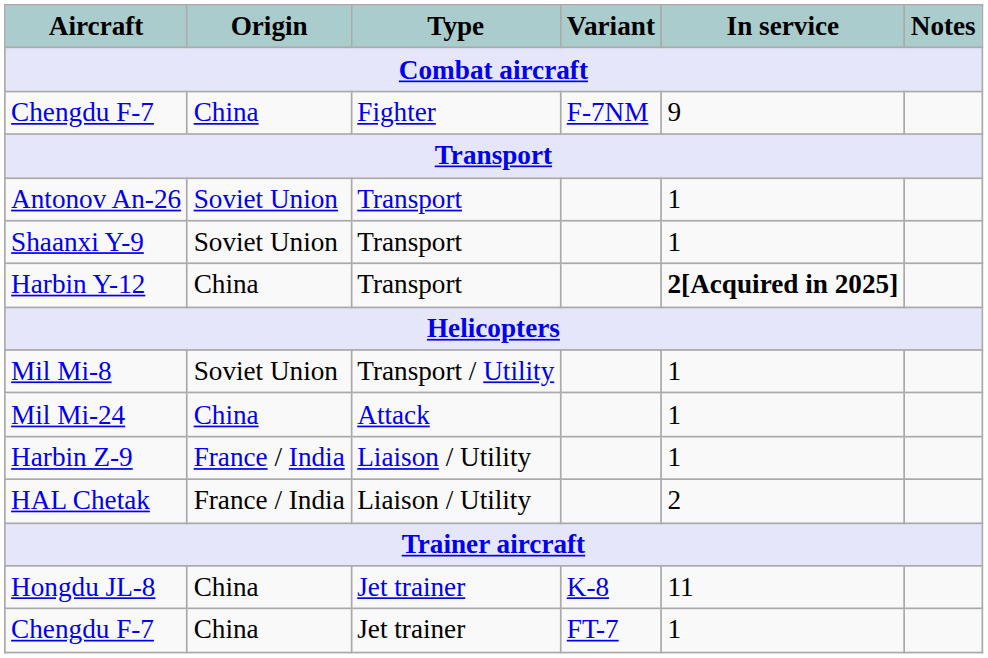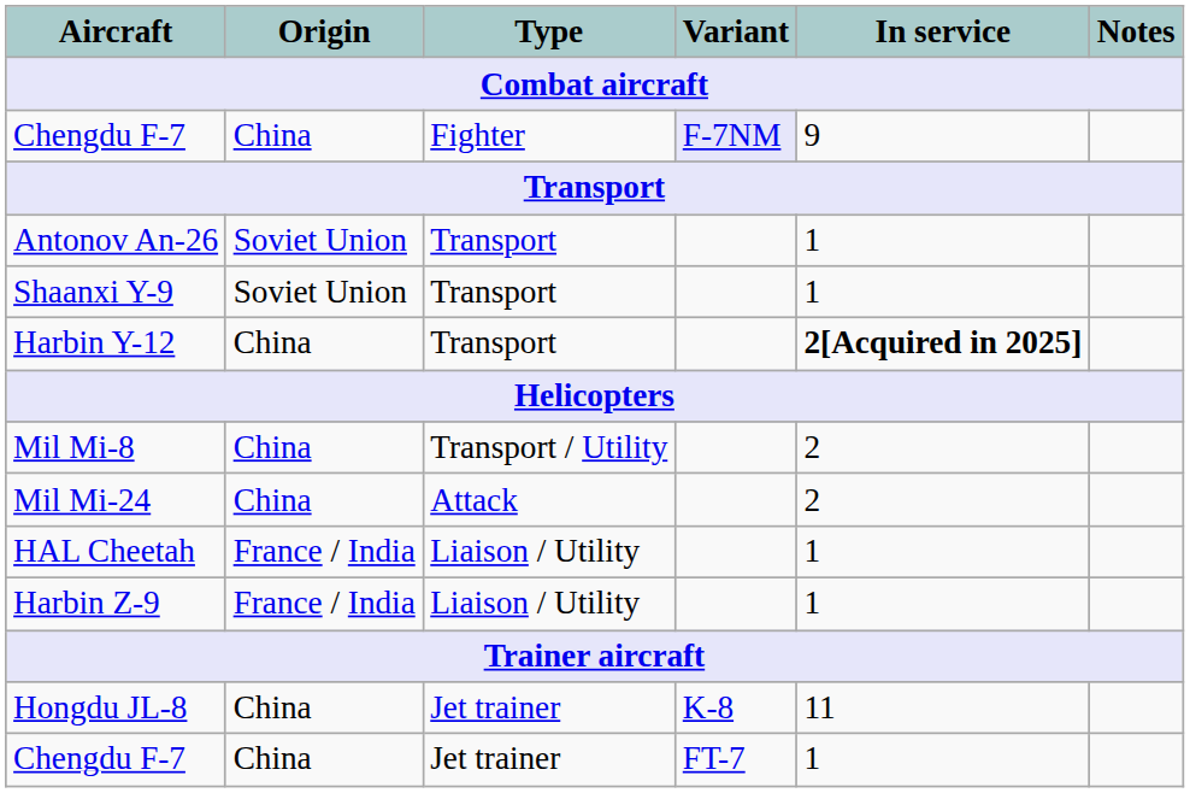Chengdu F-7 / Fighter | Variant: no background -> lavender background
Mil Mi-8 | Origin: Soviet Union -> China
Mil Mi-8 | In service: 1 -> 2
Mil Mi-24 | In service: 1 -> 2
+ row: HAL Cheetah | France / India | Liaison / Utility | 1
- row: HAL Chetak | France / India | Liaison / Utility | 2
